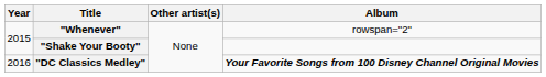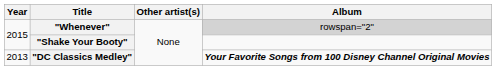"Whenever" | Album: no background -> lightgrey background
"DC Classics Medley" | Year: 2016 -> 2013
